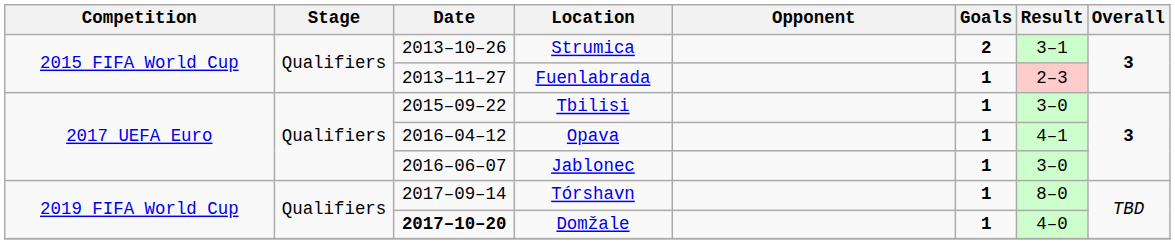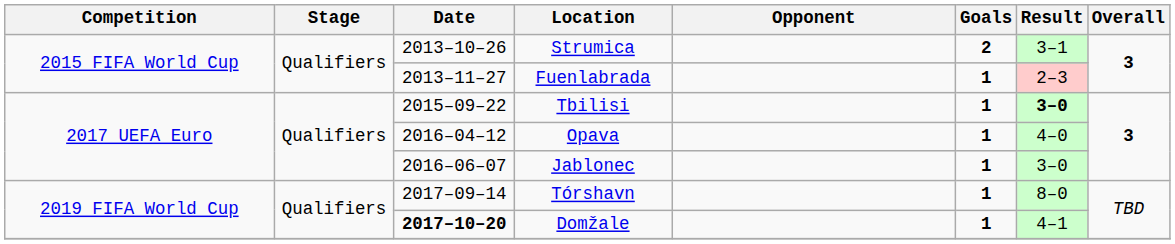Tbilisi | Result: normal -> bold
Opava | Result: 4–1 -> 4–0
Domžale | Result: 4–0 -> 4–1
